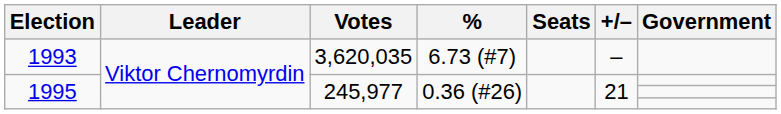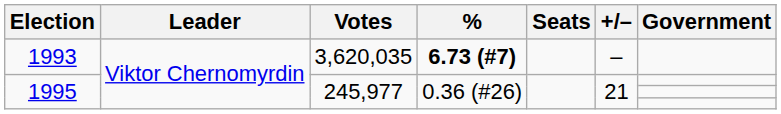1993 | %: normal -> bold
